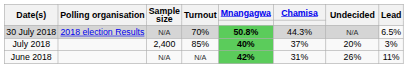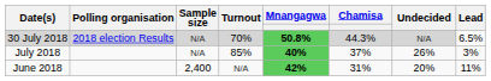July 2018 | Sample size: 2,400 -> N/A
July 2018 | Undecided: 20% -> 26%
June 2018 | Sample size: N/A -> 2,400
June 2018 | Undecided: 26% -> 20%
